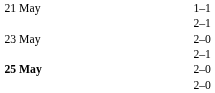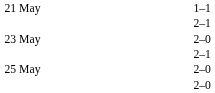25 May | column 1: bold -> normal
